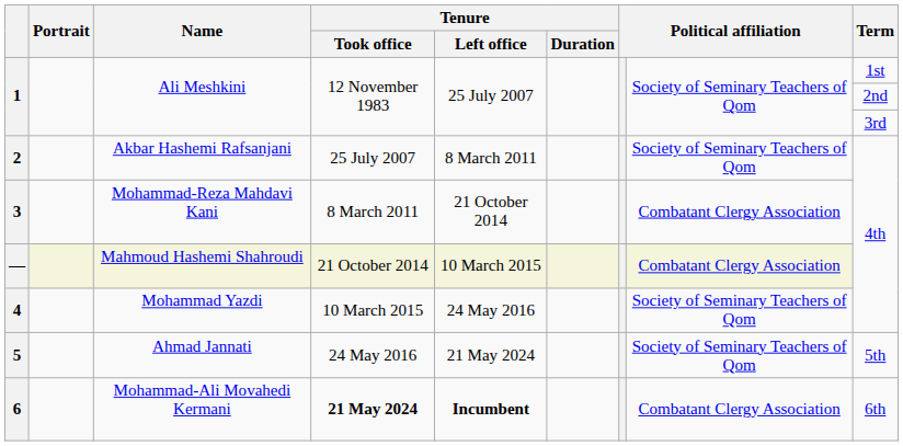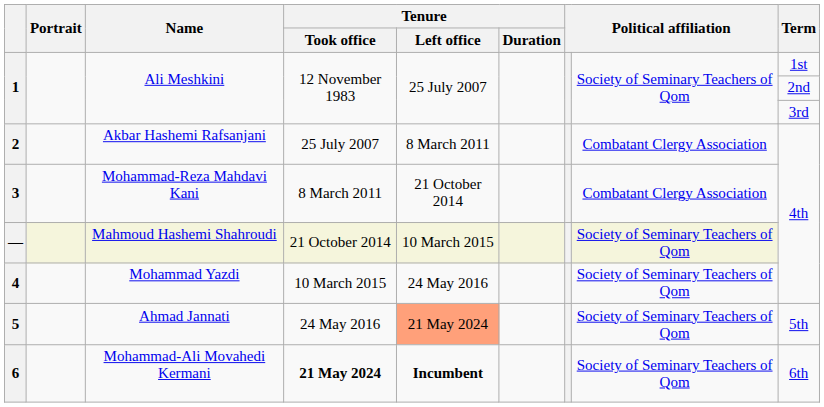2 | column 8: Society of Seminary Teachers of Qom -> Combatant Clergy Association
— | column 8: Combatant Clergy Association -> Society of Seminary Teachers of Qom
5 | Tenure / Left office: no background -> lightsalmon background
6 | column 8: Combatant Clergy Association -> Society of Seminary Teachers of Qom
